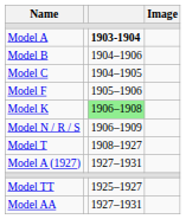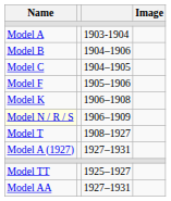Model A | column 3: bold -> normal
Model K | column 3: lightgreen background -> no background
Model N / R / S | Name: no background -> lightyellow background
